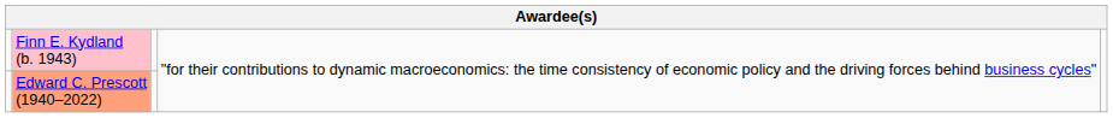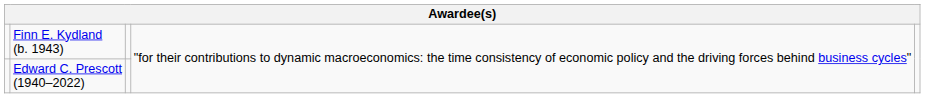Finn E. Kydland (b. 1943) | column 2: pink background -> no background
Edward C. Prescott (1940–2022) | column 2: lightsalmon background -> no background
